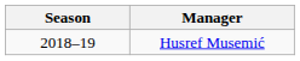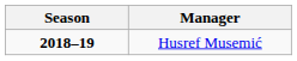Husref Musemić | Season: normal -> bold
